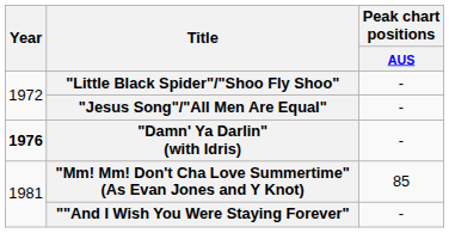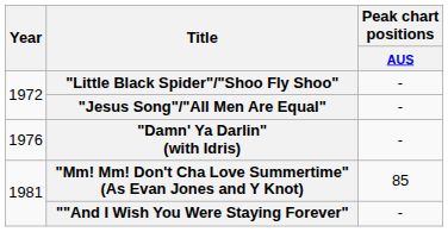"Damn' Ya Darlin" (with Idris) | Year: bold -> normal
